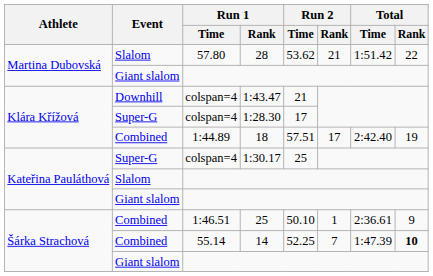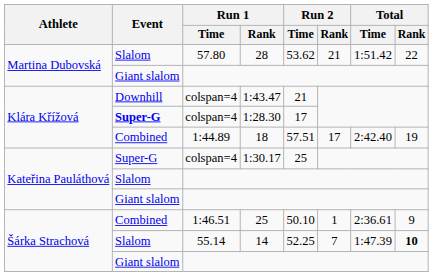1:28.30 | Event: normal -> bold
14 | Event: Combined -> Slalom
